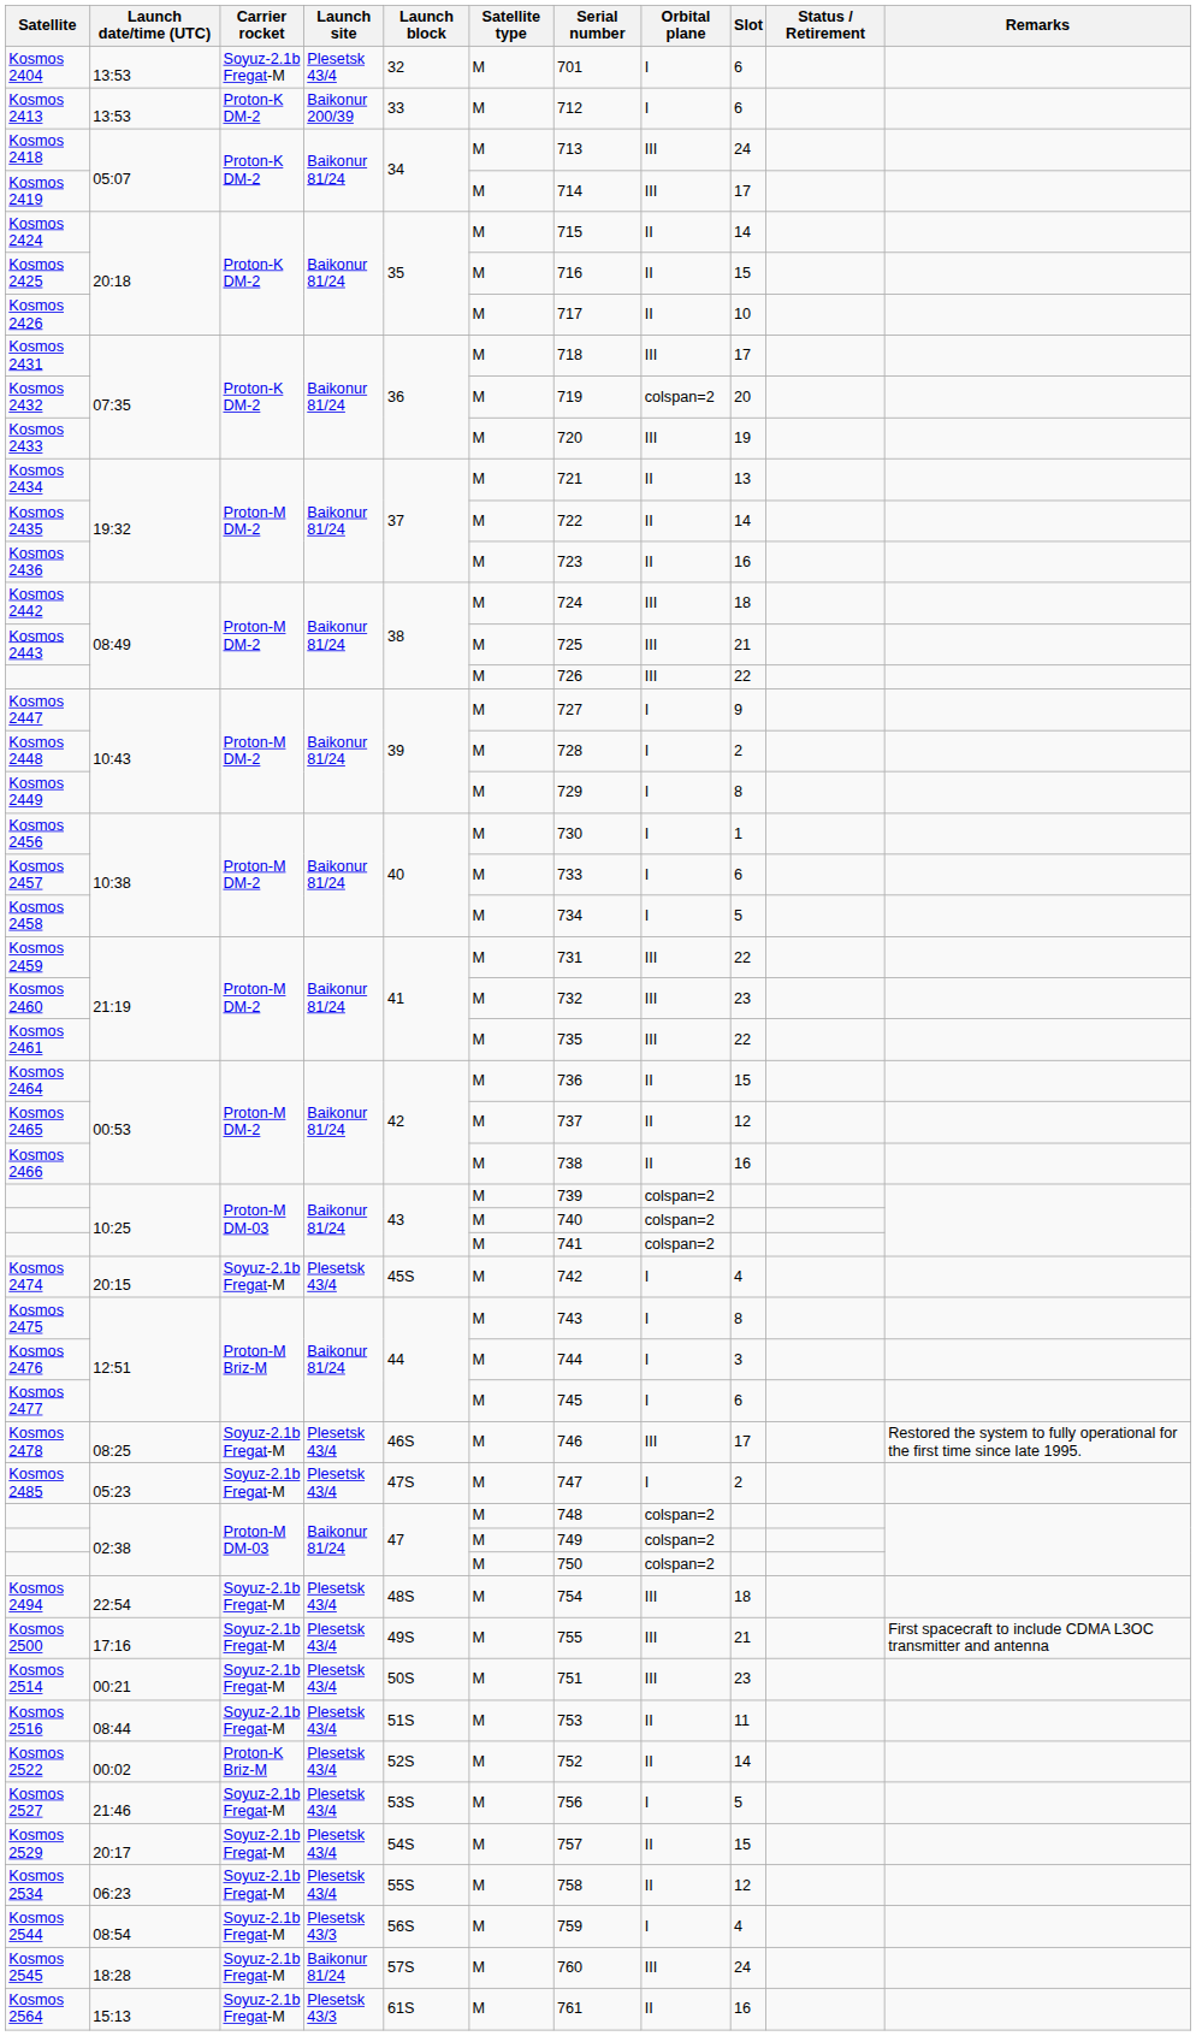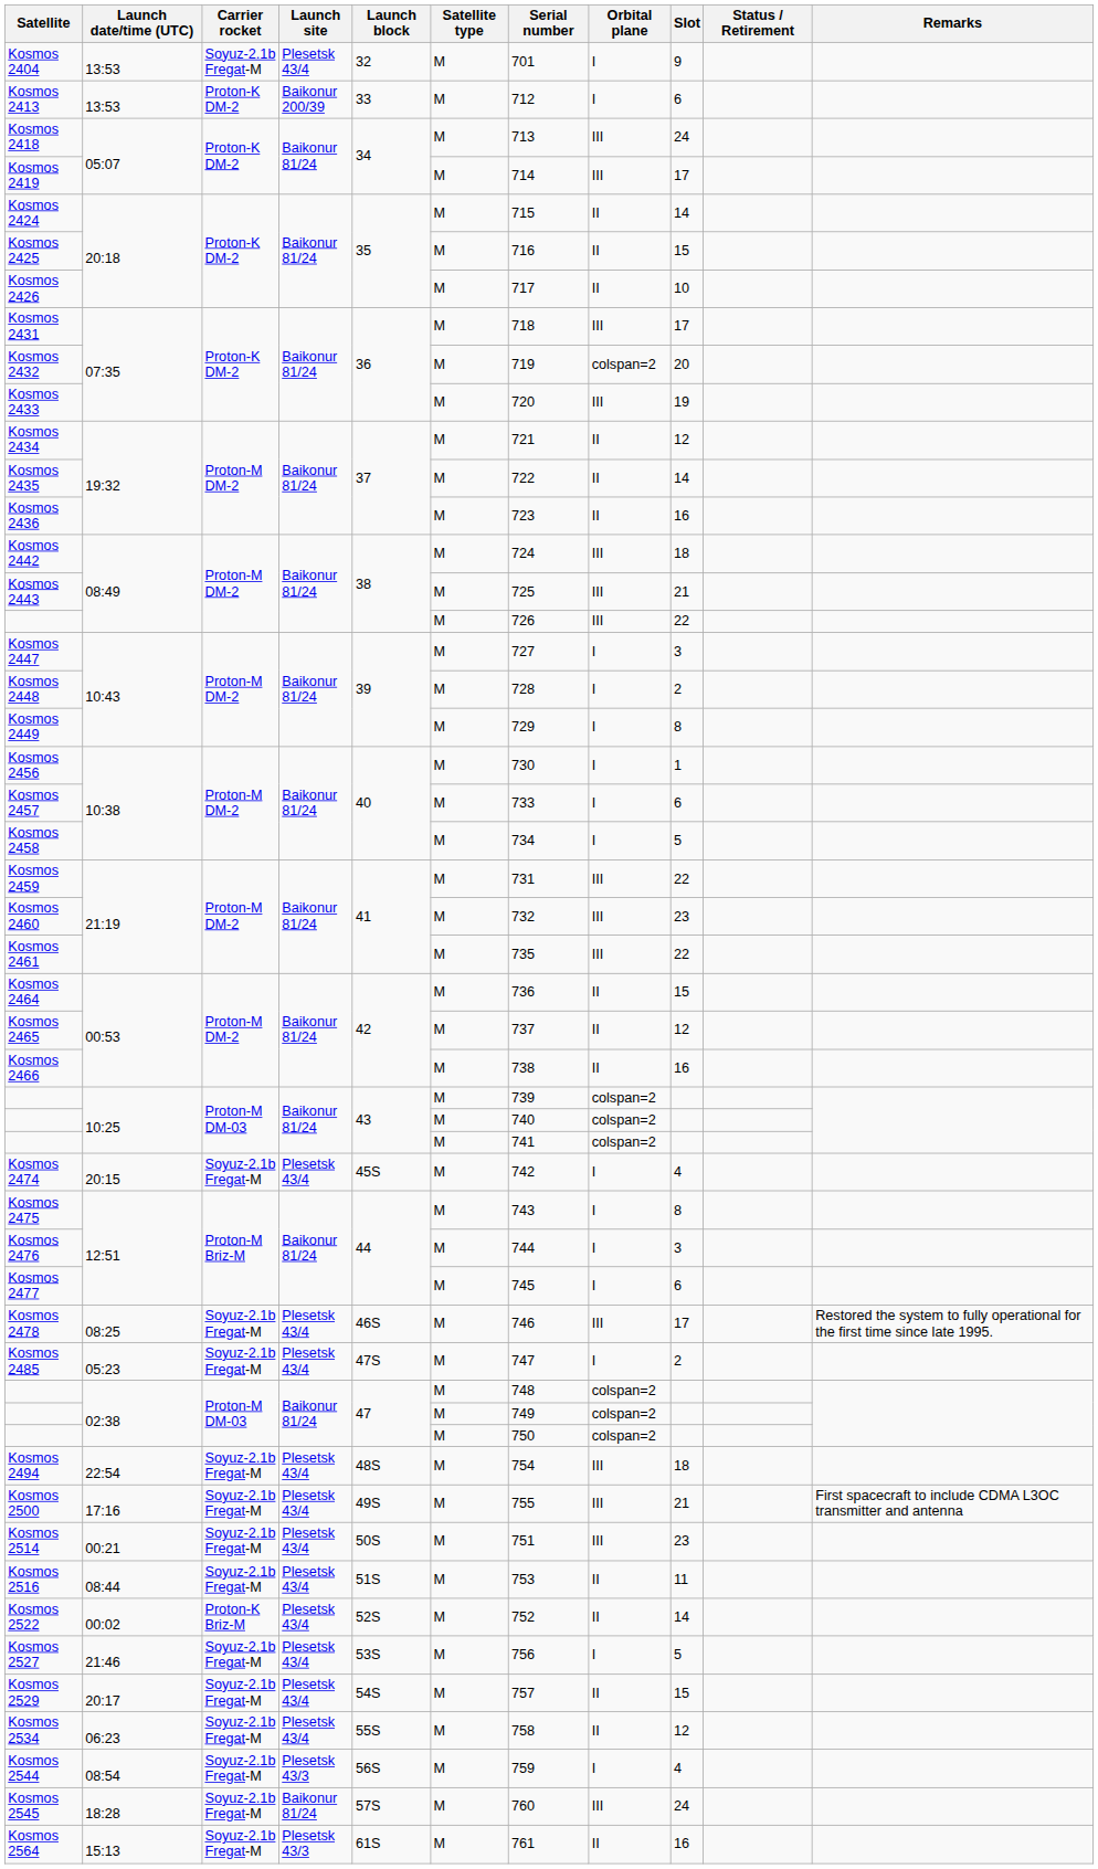Kosmos 2404 | Slot: 6 -> 9
Kosmos 2434 | Slot: 13 -> 12
Kosmos 2447 | Slot: 9 -> 3
